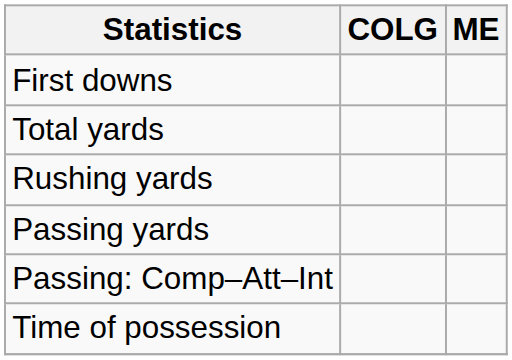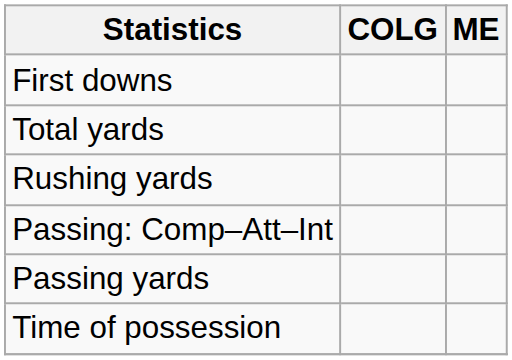rows swapped: Passing yards <-> Passing: Comp–Att–Int
